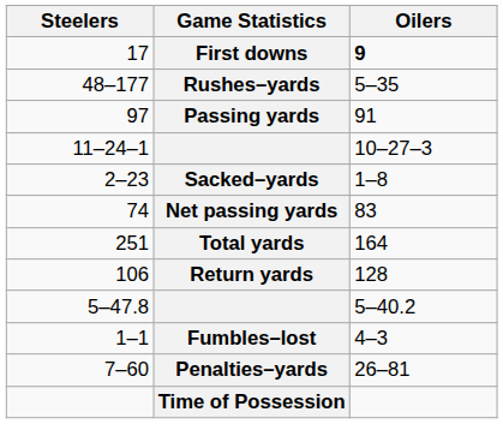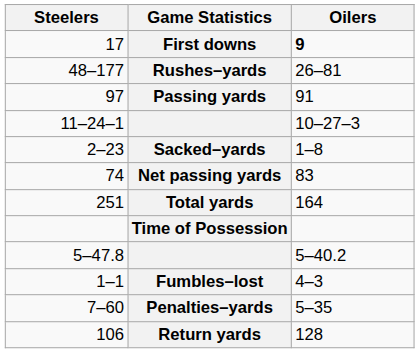Rushes–yards | Oilers: 5–35 -> 26–81
rows swapped: Return yards <-> Time of Possession
Penalties–yards | Oilers: 26–81 -> 5–35
